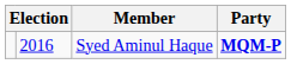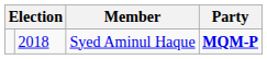Syed Aminul Haque | column 2: 2016 -> 2018
